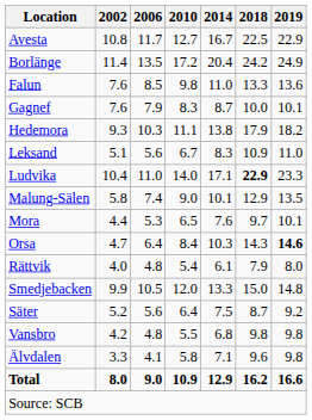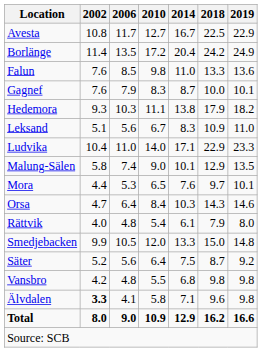Ludvika | 2018: bold -> normal
Orsa | 2019: bold -> normal
Älvdalen | 2002: normal -> bold
